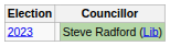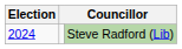Steve Radford (Lib) | Election: 2023 -> 2024
